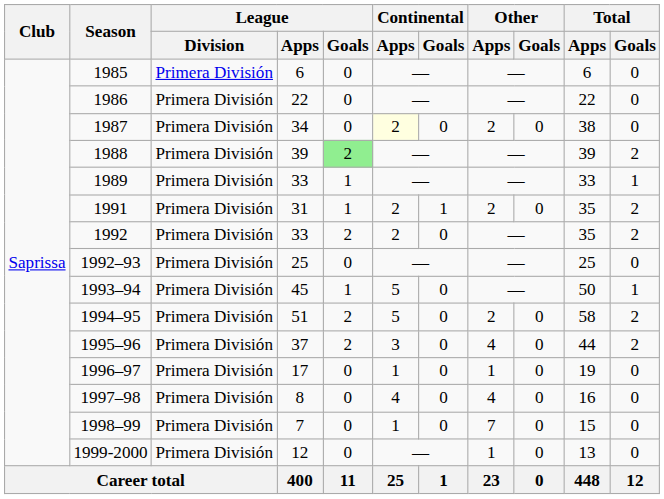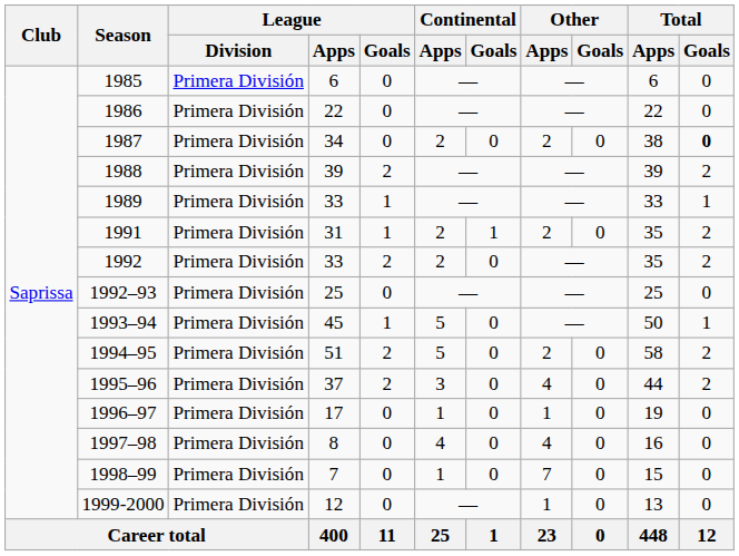1987 | Continental / Apps: lightyellow background -> no background
1987 | Total / Goals: normal -> bold
1988 | League / Goals: lightgreen background -> no background
